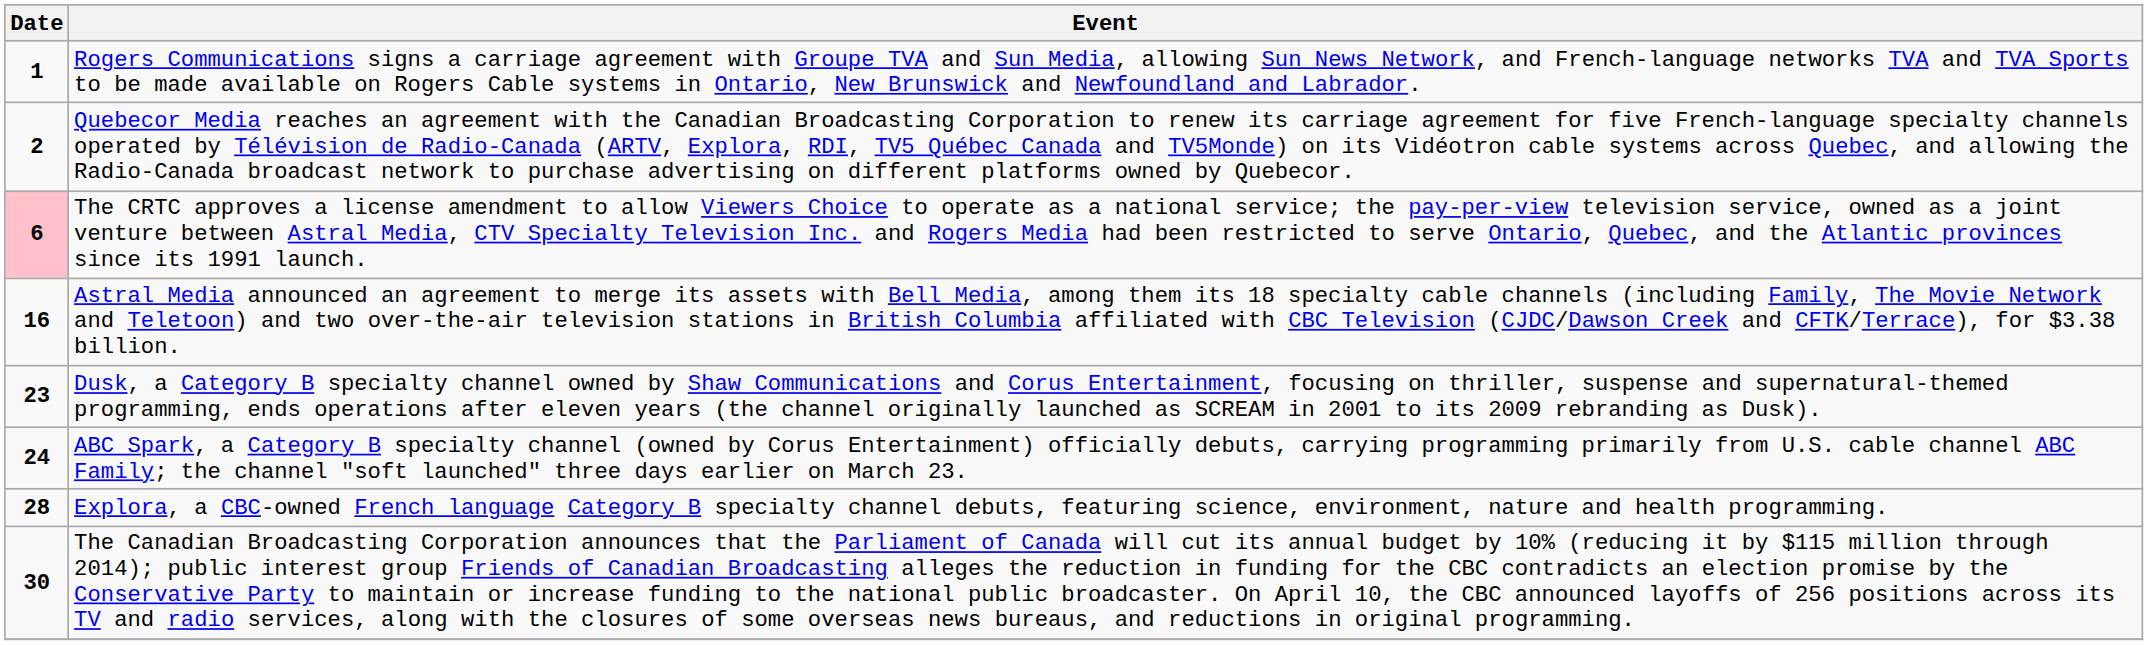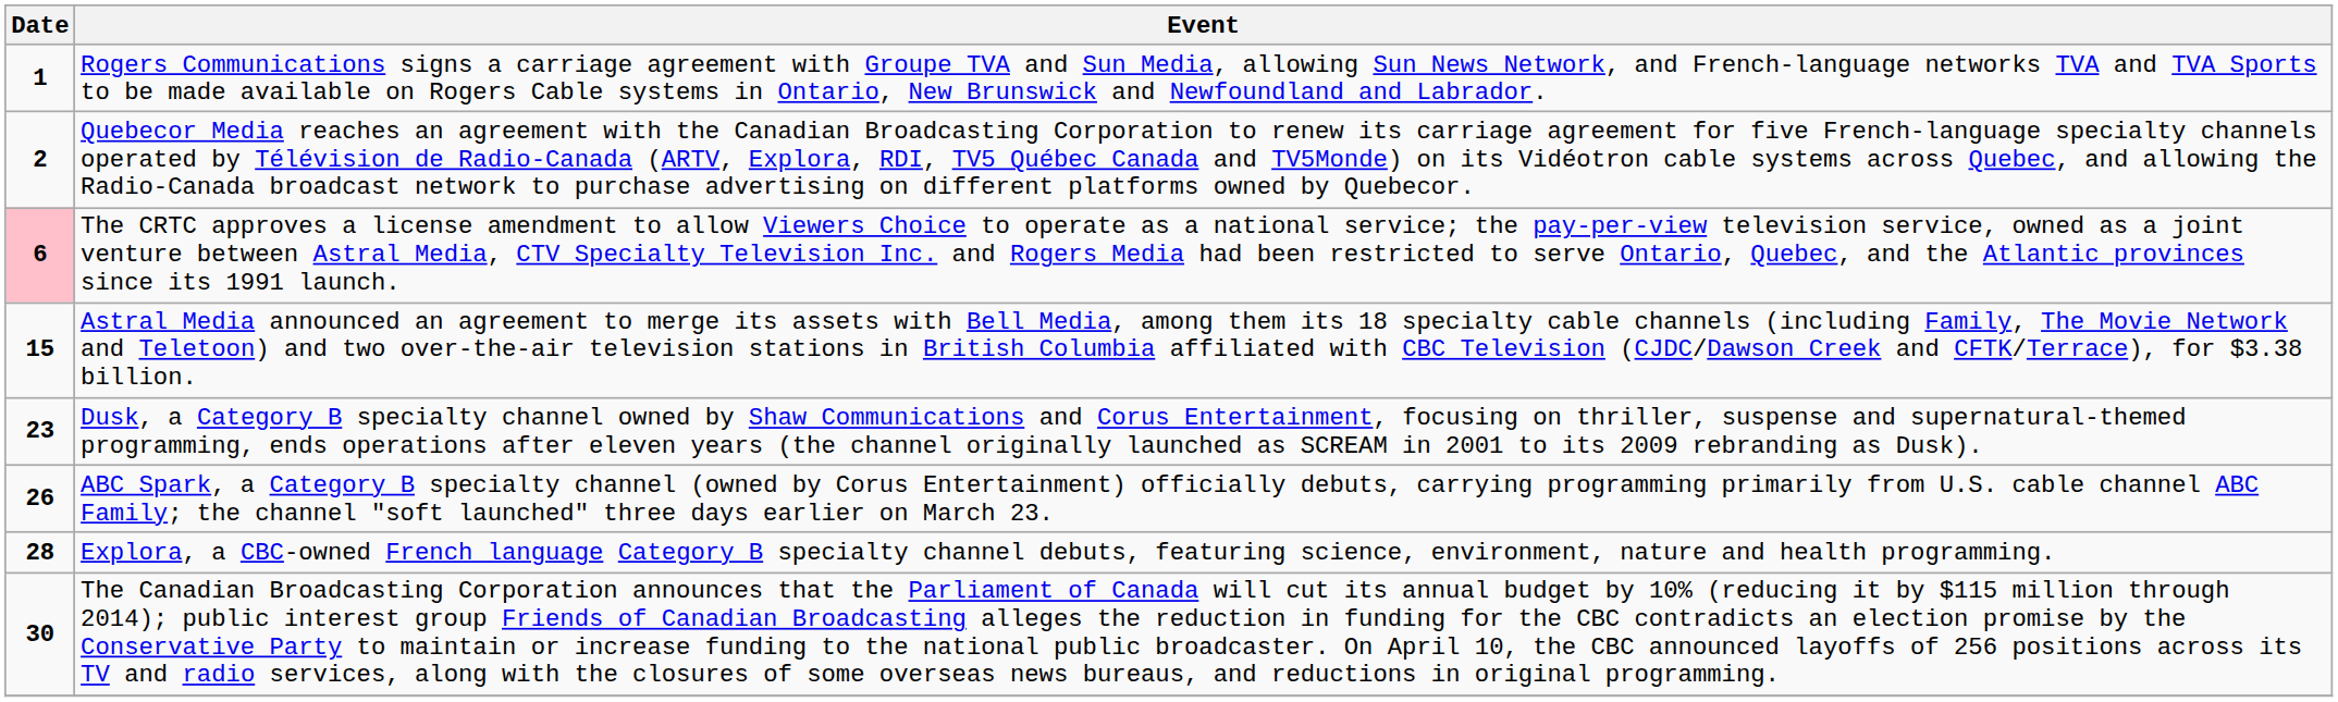row 5 | Date: 16 -> 15
row 7 | Date: 24 -> 26
